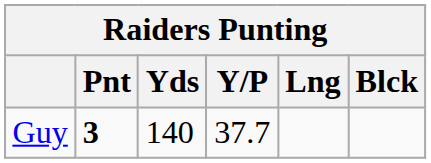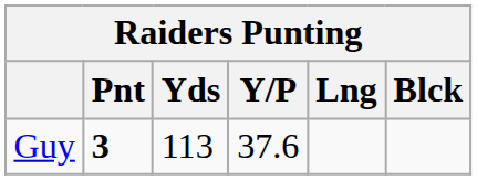Guy | Yds: 140 -> 113
Guy | Y/P: 37.7 -> 37.6
